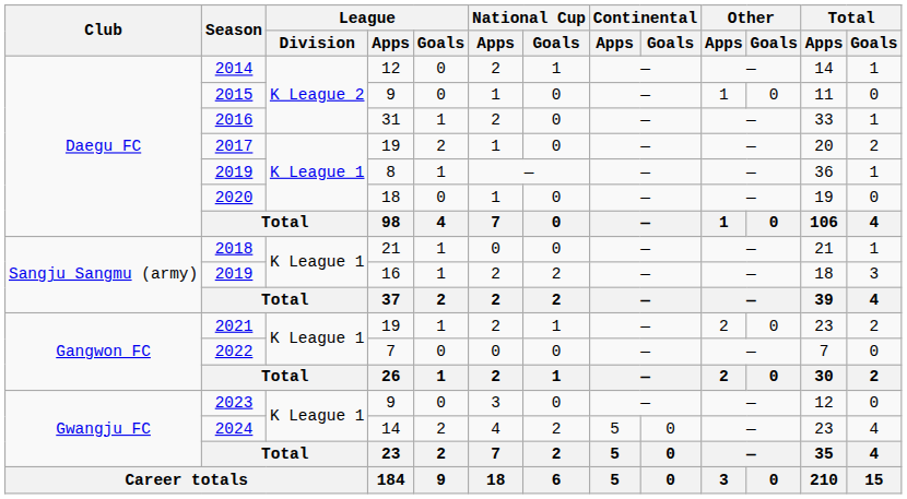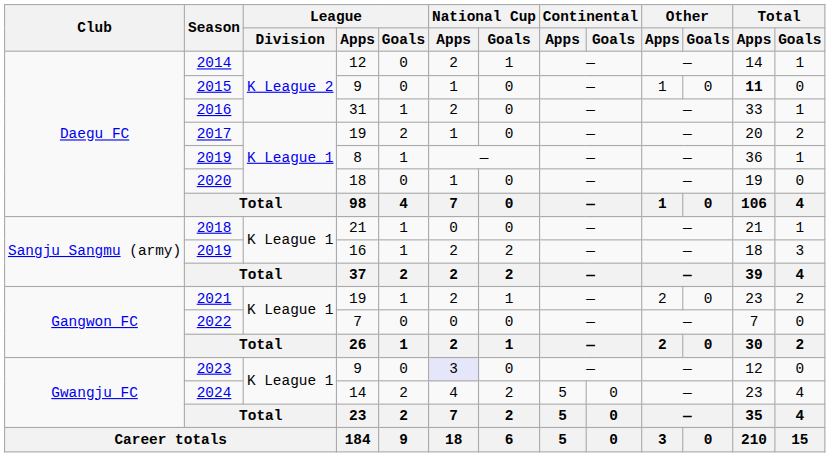2015 | Total / Apps: normal -> bold
2023 | National Cup / Apps: no background -> lavender background
